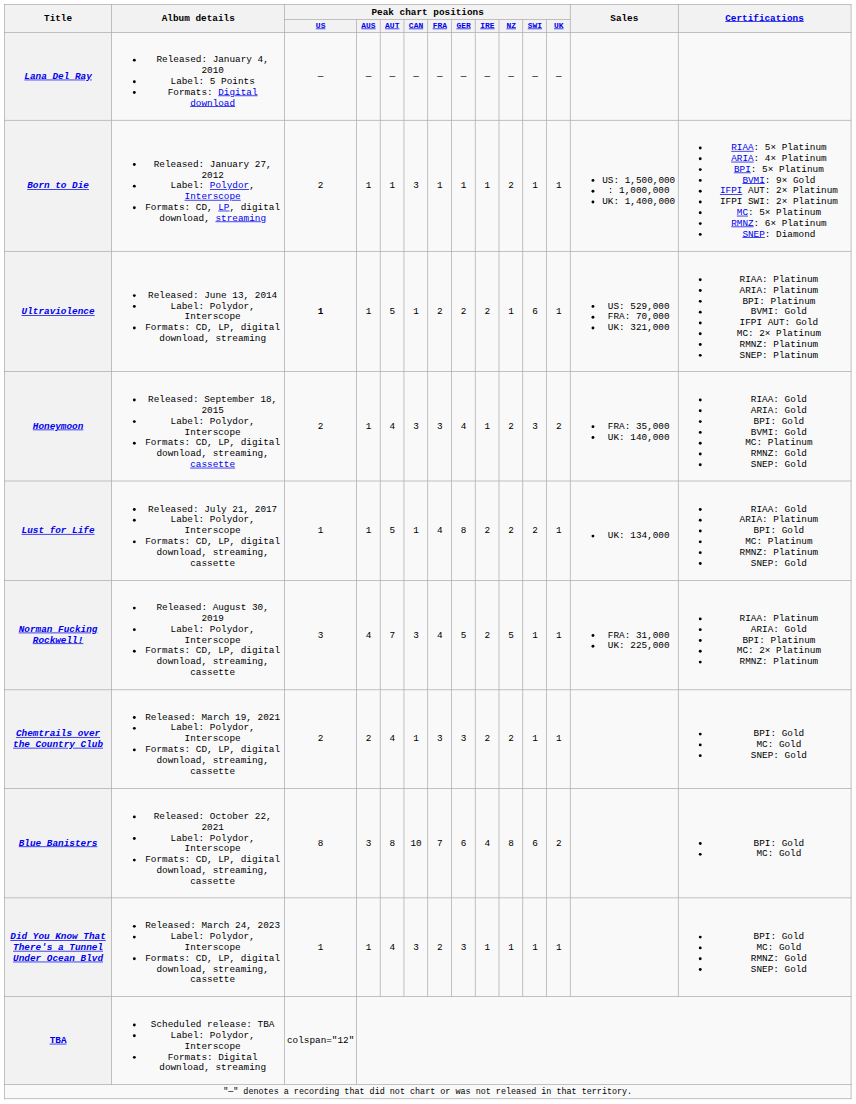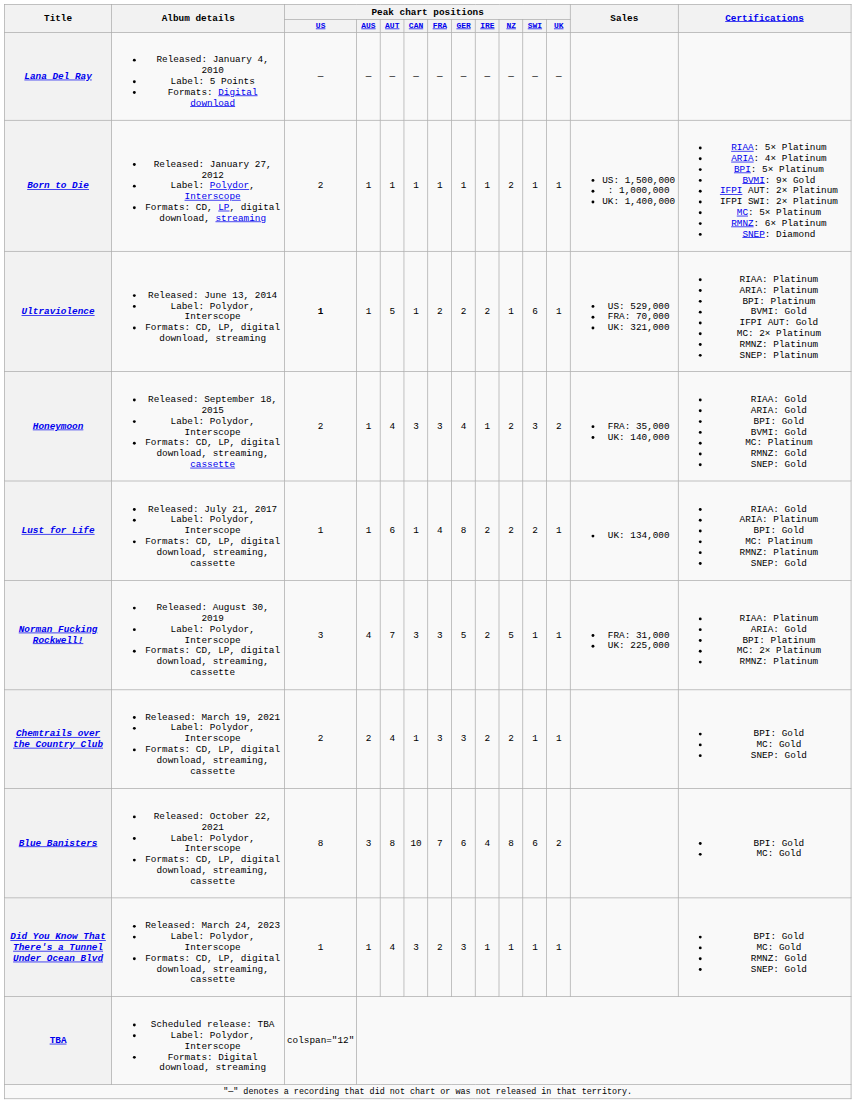Born to Die | Peak chart positions / CAN: 3 -> 1
Lust for Life | Peak chart positions / AUT: 5 -> 6
Norman Fucking Rockwell! | Peak chart positions / FRA: 4 -> 3
